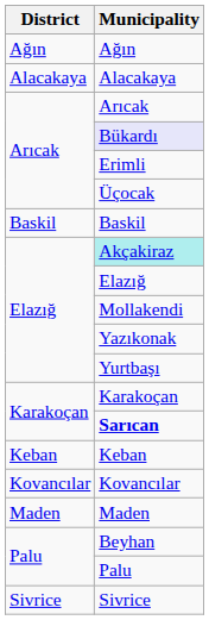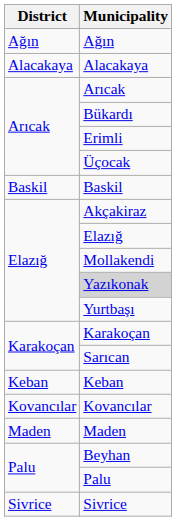Bükardı | Municipality: lavender background -> no background
Akçakiraz | Municipality: paleturquoise background -> no background
Yazıkonak | Municipality: no background -> lightgrey background
Sarıcan | Municipality: bold -> normal
